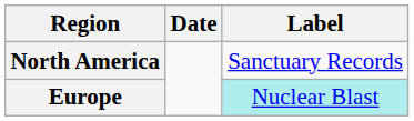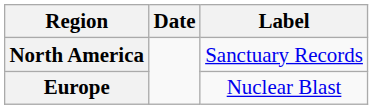Europe | Label: paleturquoise background -> no background
